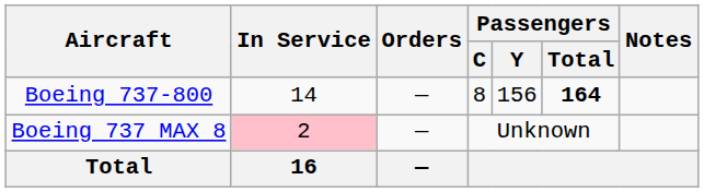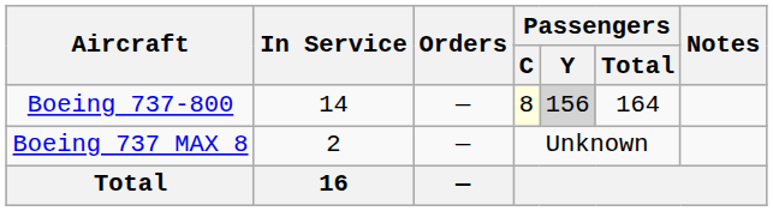Boeing 737-800 | Passengers / C: no background -> lightyellow background
Boeing 737-800 | Passengers / Y: no background -> lightgrey background
Boeing 737-800 | Passengers / Total: bold -> normal
Boeing 737 MAX 8 | In Service: pink background -> no background
